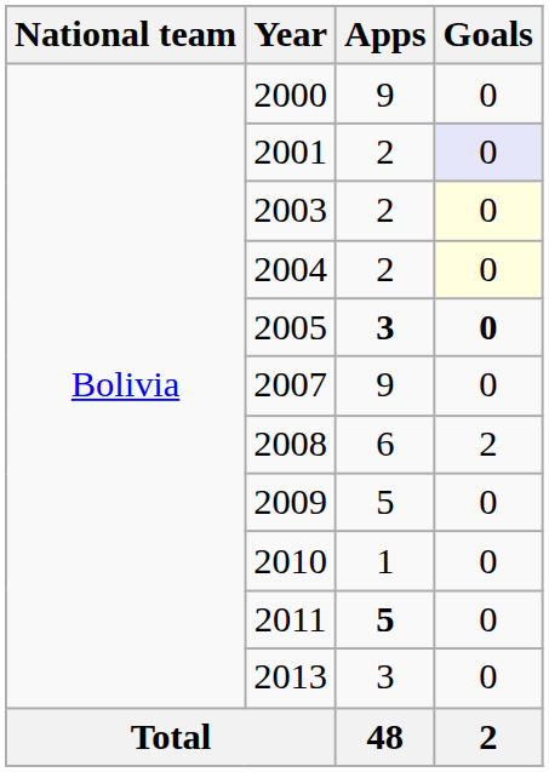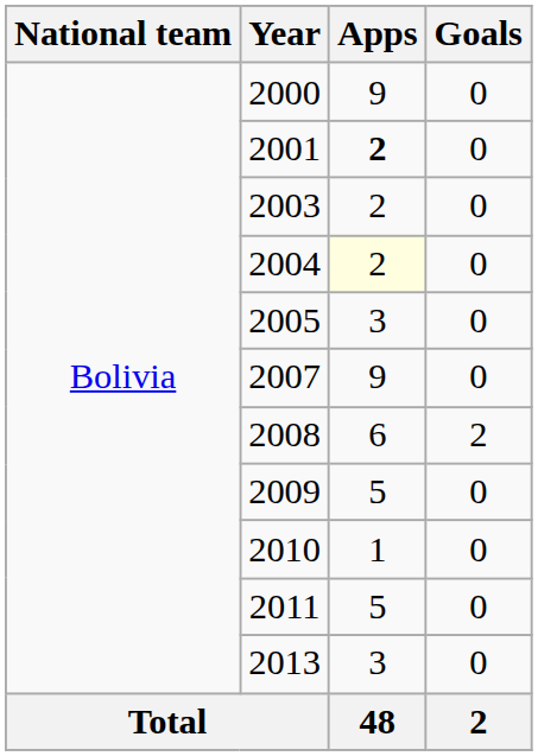2001 | Apps: normal -> bold
2001 | Goals: lavender background -> no background
2003 | Goals: lightyellow background -> no background
2004 | Apps: no background -> lightyellow background
2004 | Goals: lightyellow background -> no background
2005 | Apps: bold -> normal
2005 | Goals: bold -> normal
2011 | Apps: bold -> normal
